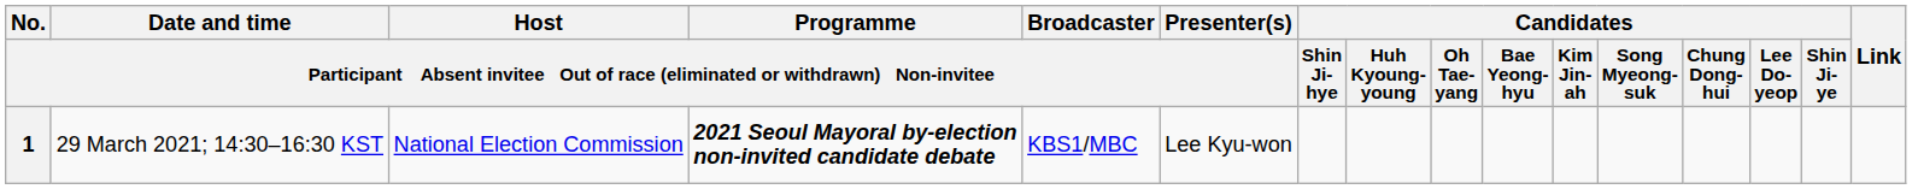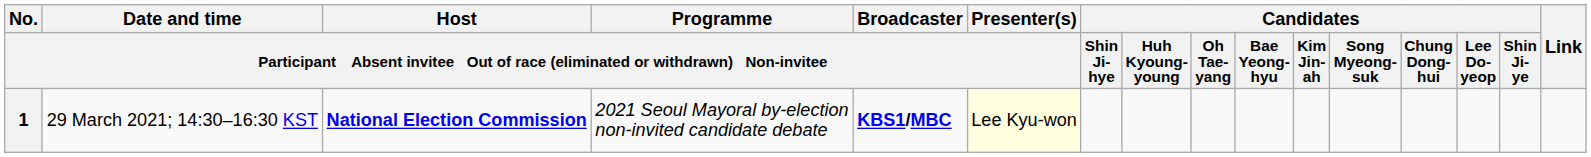1 | column 3: normal -> bold
1 | column 4: bold -> normal
1 | column 5: normal -> bold
1 | column 6: no background -> lightyellow background
